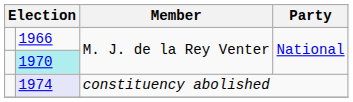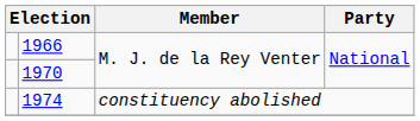1970 | column 2: paleturquoise background -> no background
1974 | column 2: lavender background -> no background
